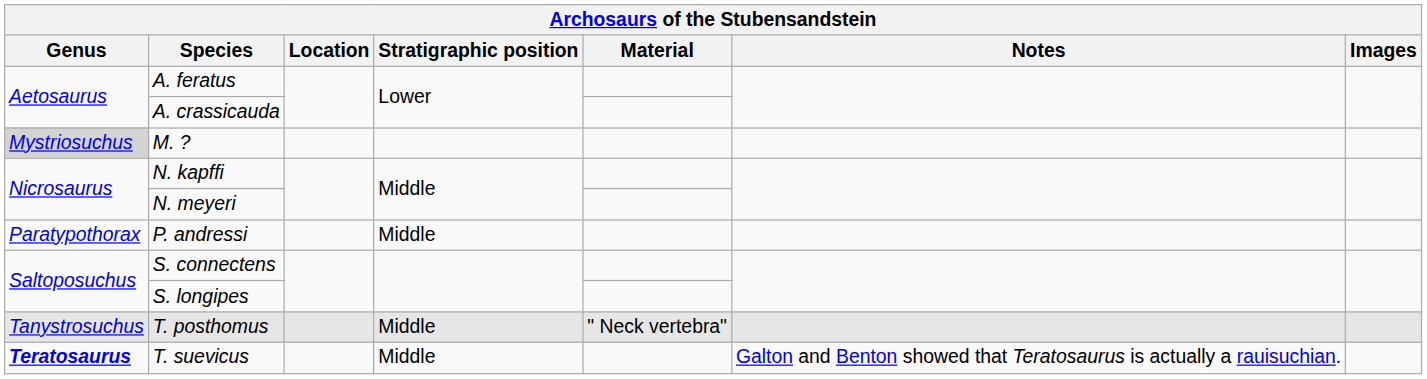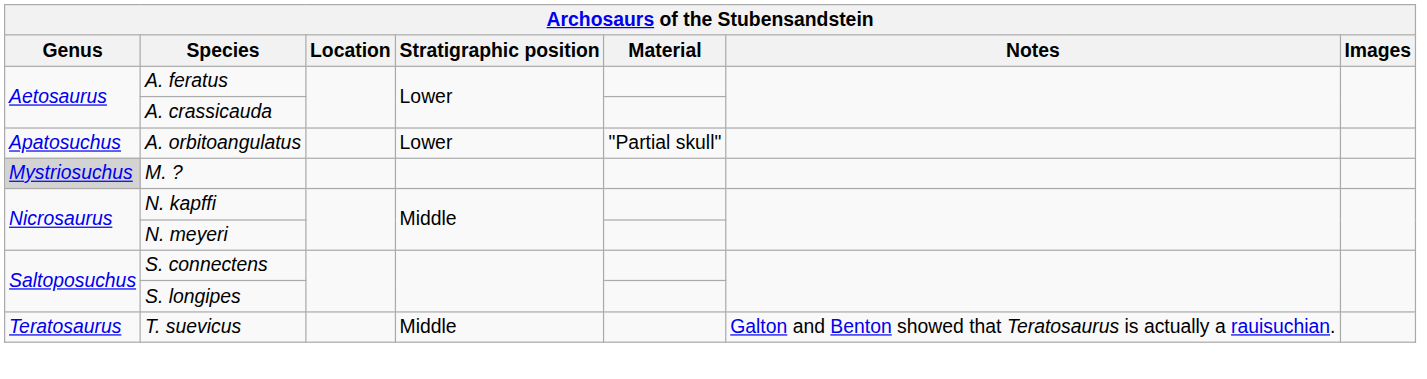+ row: Apatosuchus | A. orbitoangulatus | Lower | "Partial skull"
- row: Paratypothorax | P. andressi | Middle
- row: Tanystrosuchus | T. posthomus | Middle | " Neck vertebra"
T. suevicus | Genus: bold -> normal
